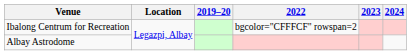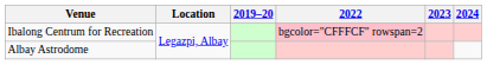Ibalong Centrum for Recreation | 2022: no background -> pink background
